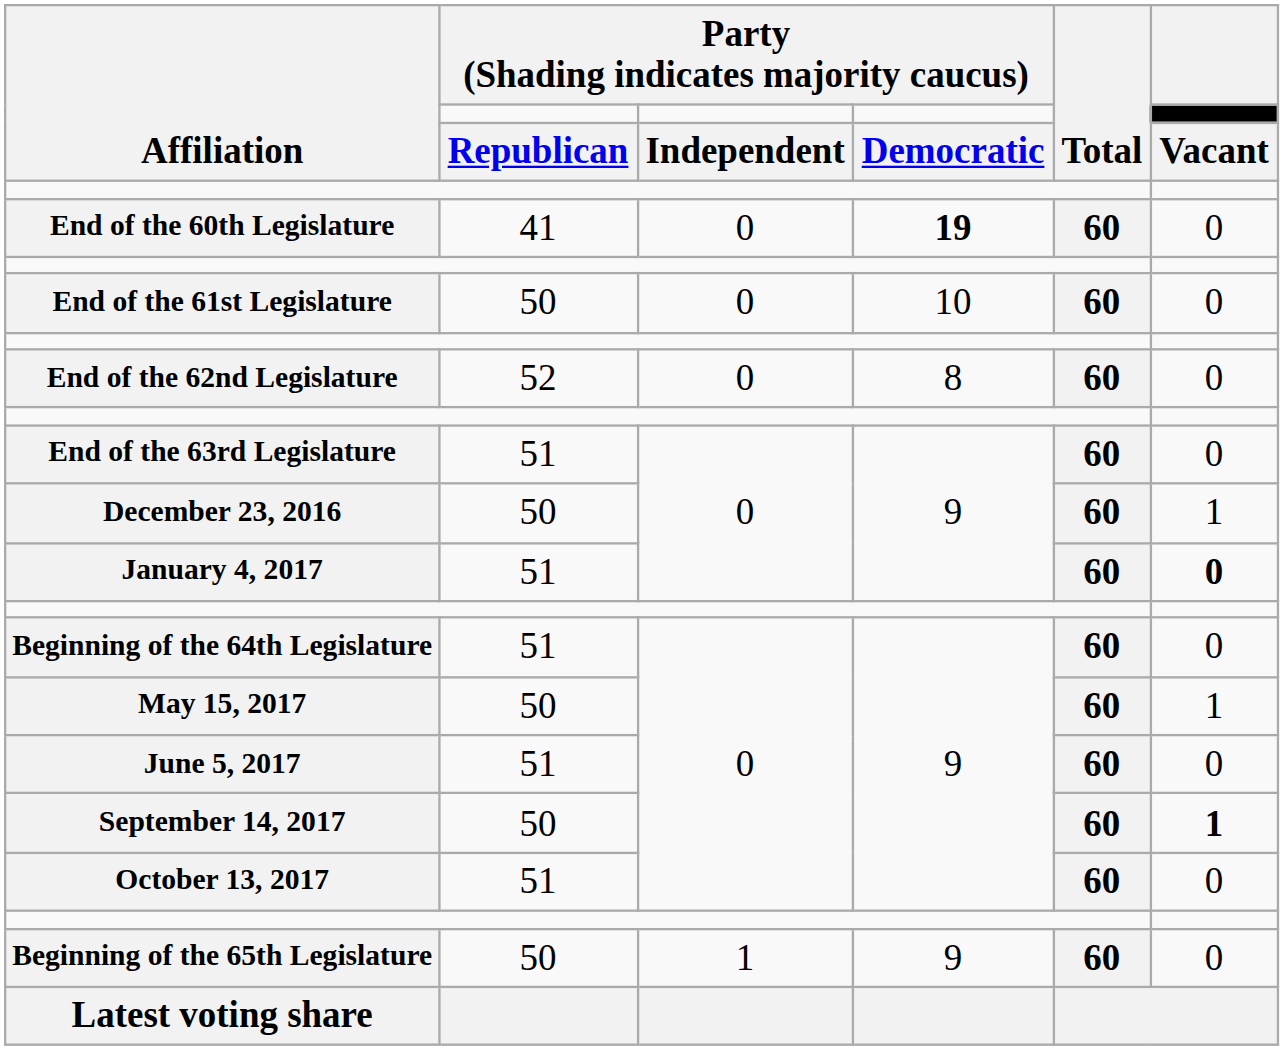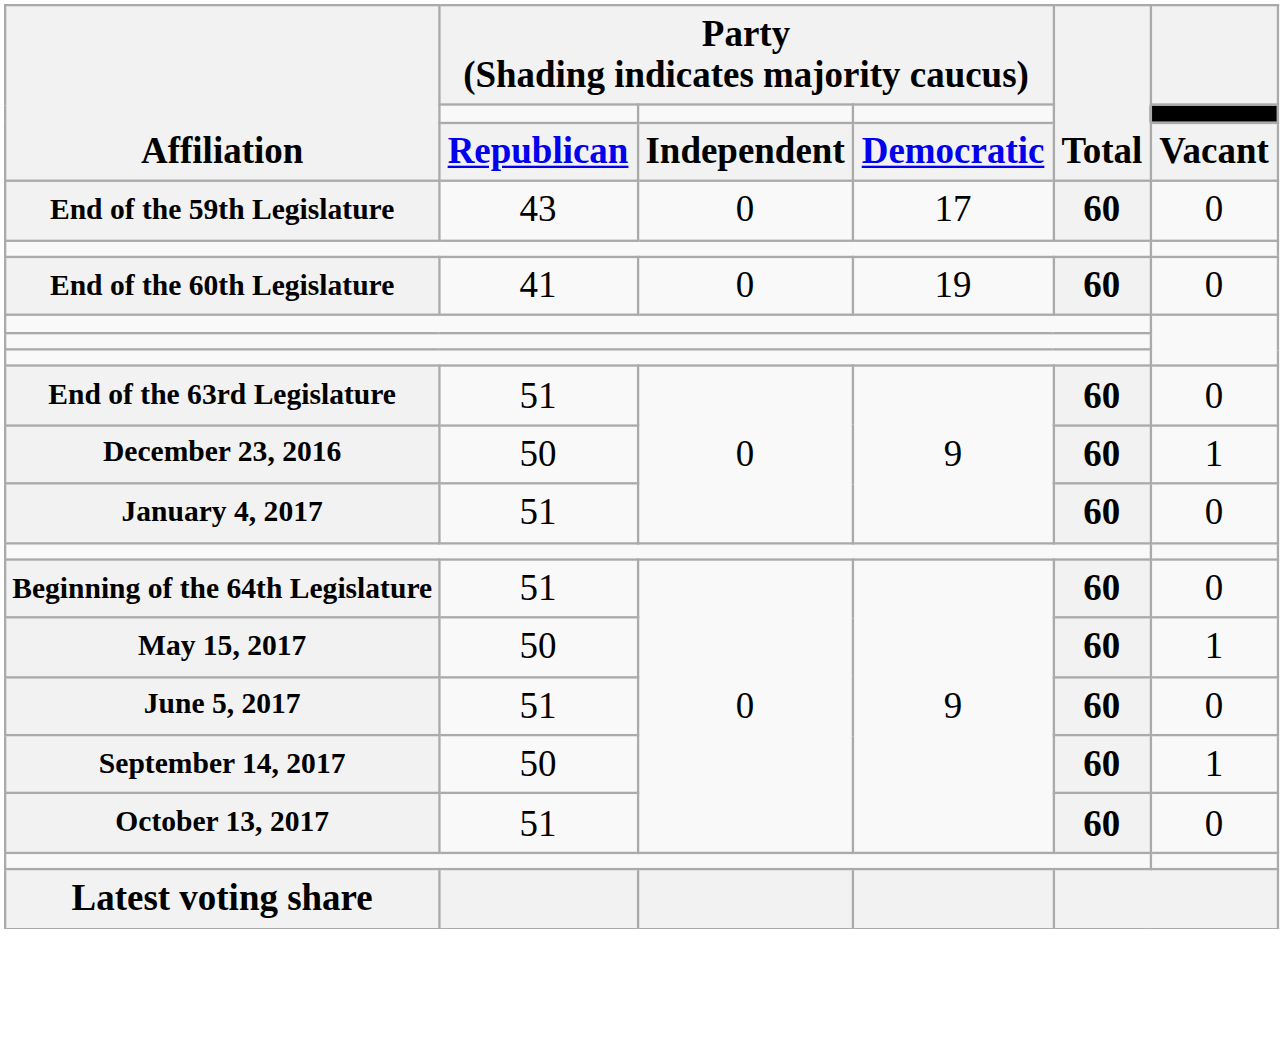+ row: End of the 59th Legislature | 43 | 0 | 17 | 60 | 0
End of the 60th Legislature | column 4: bold -> normal
- row: End of the 61st Legislature | 50 | 0 | 10 | 60 | 0
- row: End of the 62nd Legislature | 52 | 0 | 8 | 60 | 0
January 4, 2017 | column 6: bold -> normal
September 14, 2017 | column 6: bold -> normal
- row: Beginning of the 65th Legislature | 50 | 1 | 9 | 60 | 0
